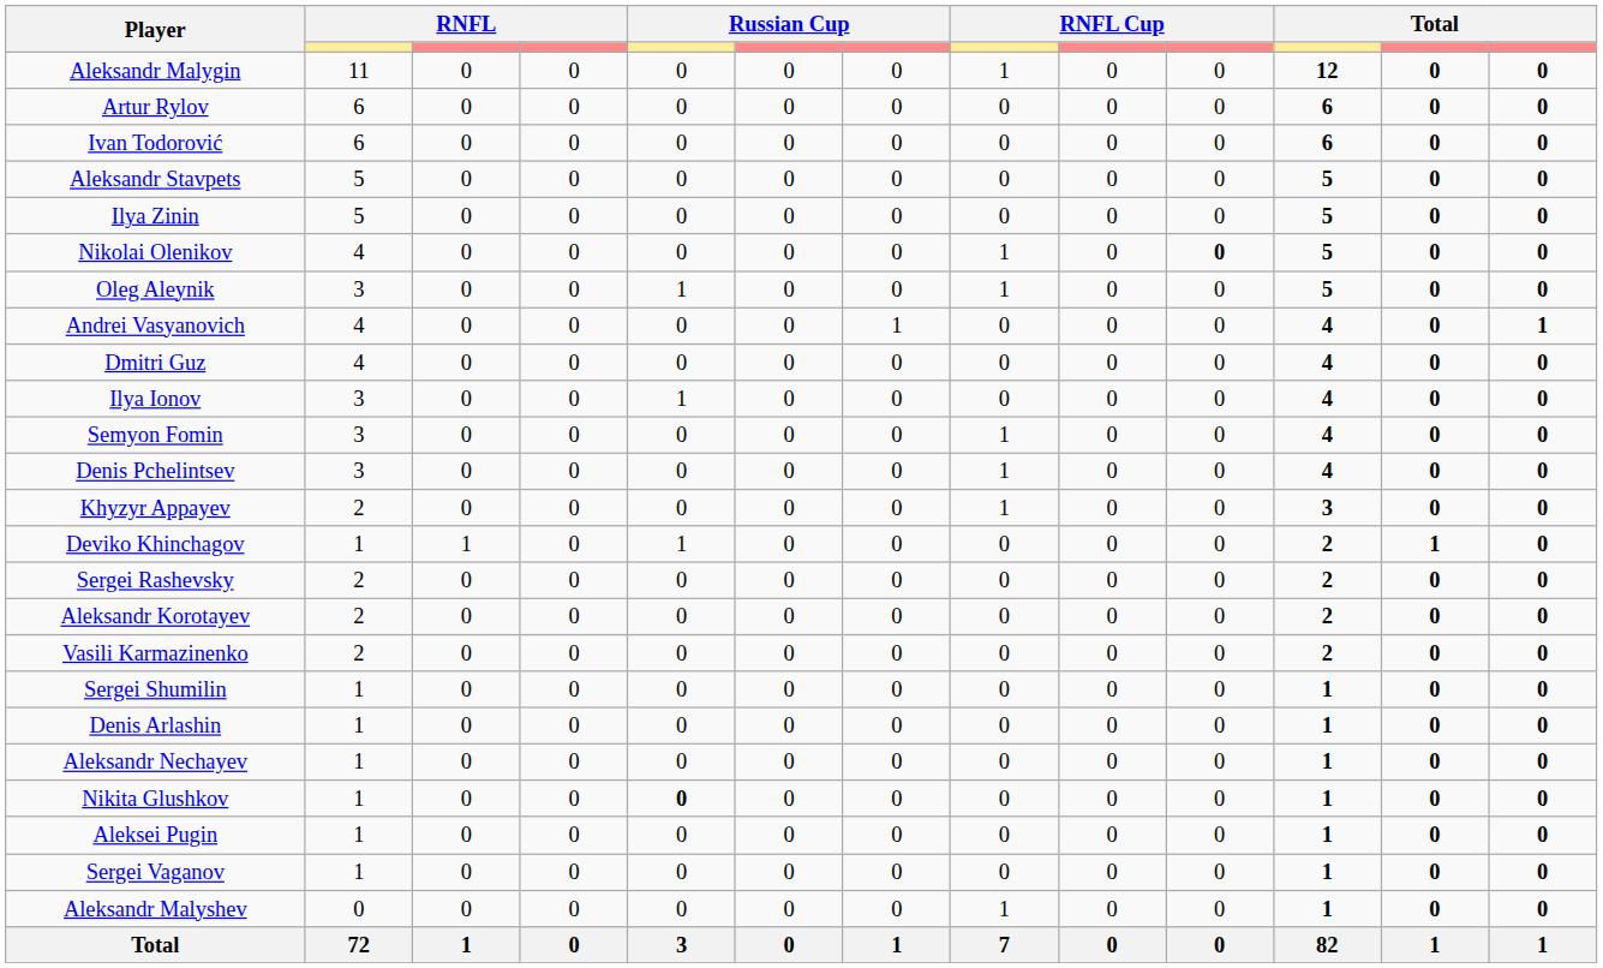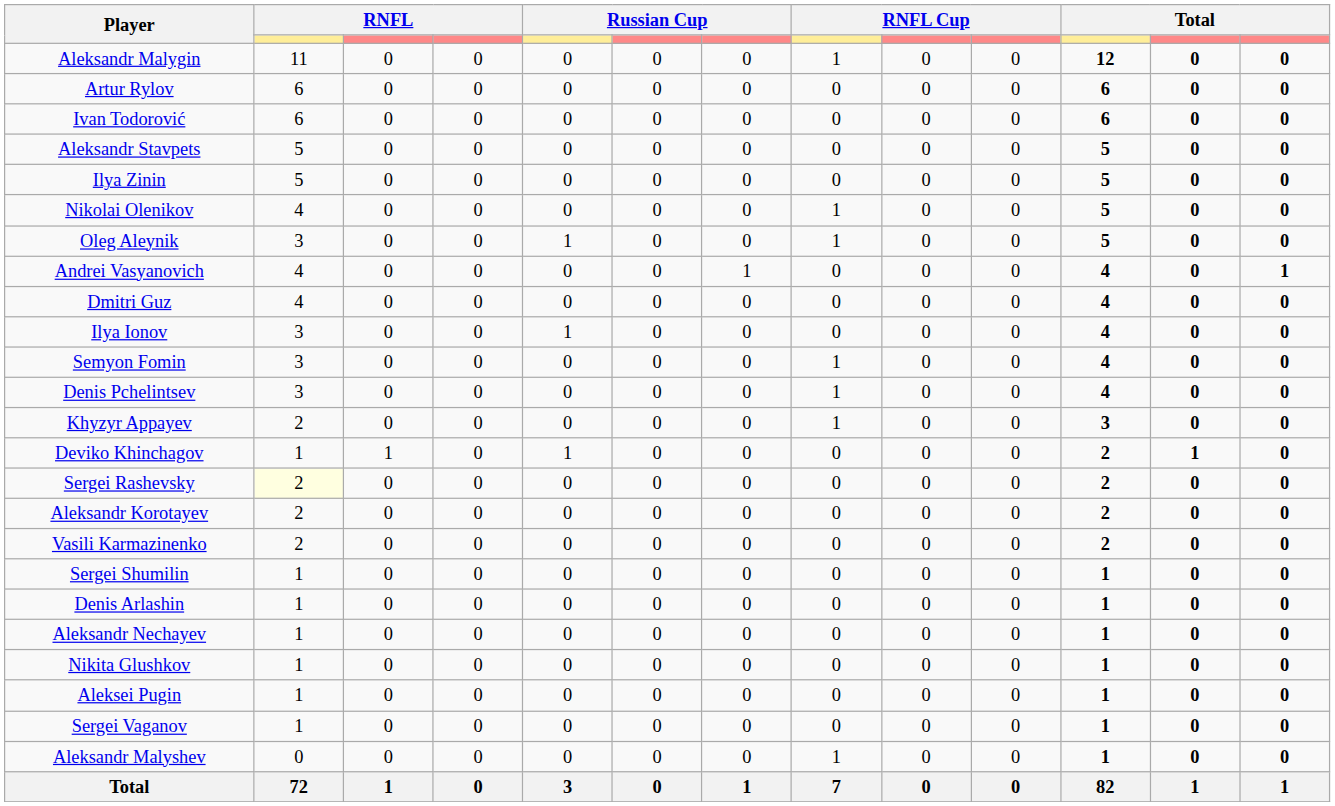Nikolai Olenikov | column 10: bold -> normal
Sergei Rashevsky | column 2: no background -> lightyellow background
Nikita Glushkov | column 5: bold -> normal
